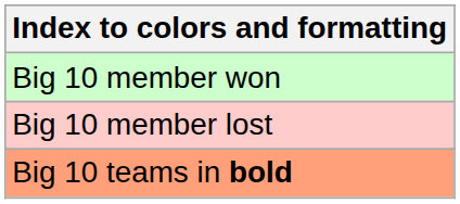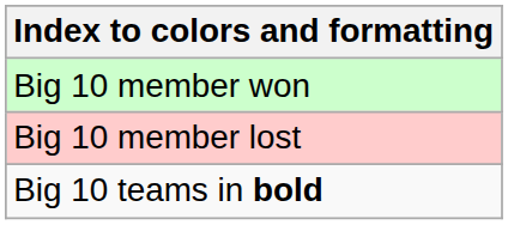row 4 | column 1: lightsalmon background -> no background
